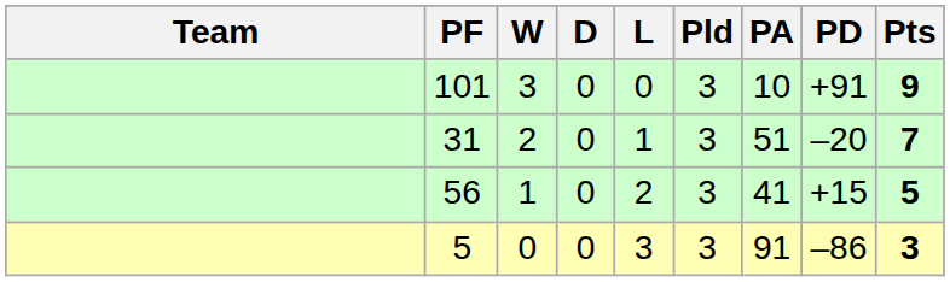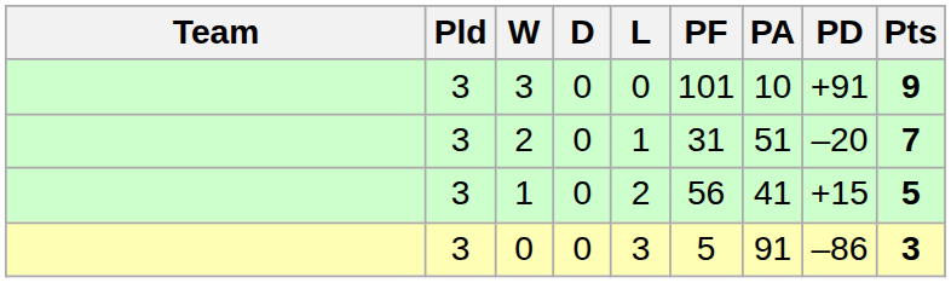columns swapped: Pld <-> PF
